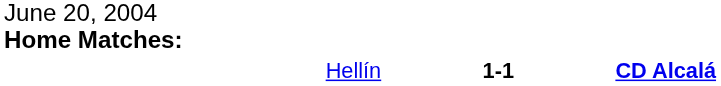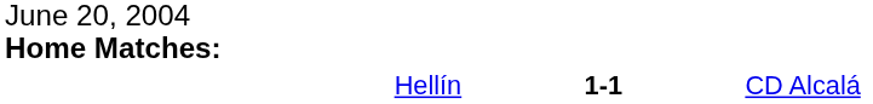Hellín | column 3: bold -> normal
